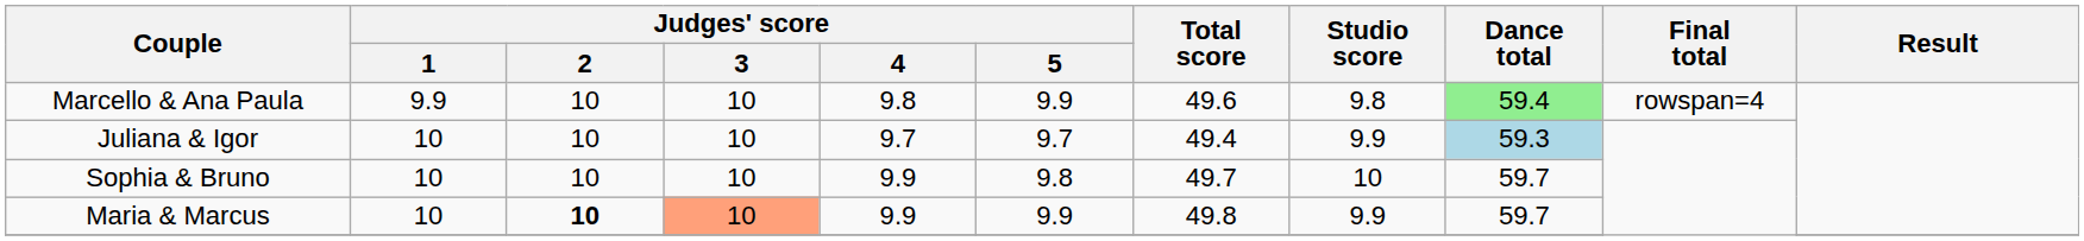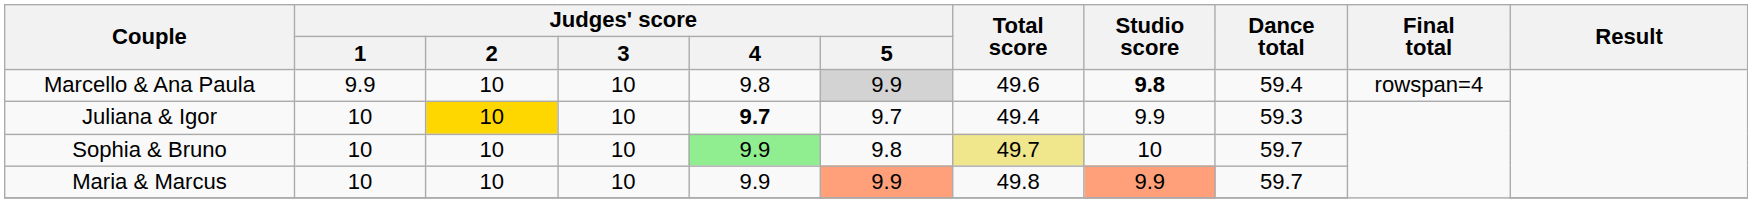Marcello & Ana Paula | Judges' score / 5: no background -> lightgrey background
Marcello & Ana Paula | Studio score: normal -> bold
Marcello & Ana Paula | Dance total: lightgreen background -> no background
Juliana & Igor | Judges' score / 2: no background -> gold background
Juliana & Igor | Judges' score / 4: normal -> bold
Juliana & Igor | Dance total: lightblue background -> no background
Sophia & Bruno | Judges' score / 4: no background -> lightgreen background
Sophia & Bruno | Total score: no background -> khaki background
Maria & Marcus | Judges' score / 2: bold -> normal
Maria & Marcus | Judges' score / 3: lightsalmon background -> no background
Maria & Marcus | Judges' score / 5: no background -> lightsalmon background
Maria & Marcus | Studio score: no background -> lightsalmon background
